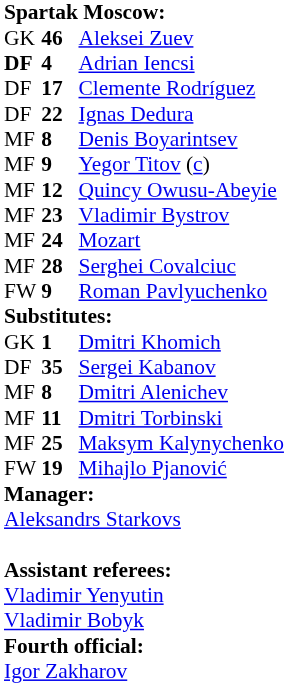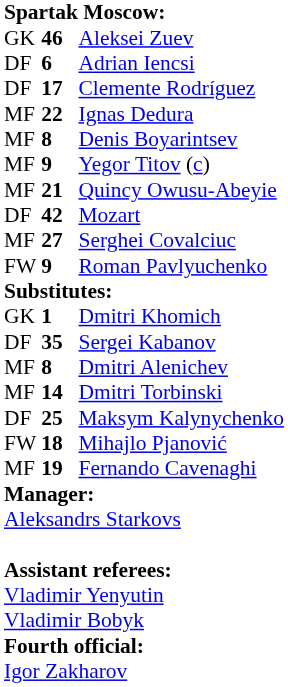Adrian Iencsi | column 1: bold -> normal
Adrian Iencsi | column 2: 4 -> 6
Ignas Dedura | column 1: DF -> MF
Quincy Owusu-Abeyie | column 2: 12 -> 21
- row: MF | 23 | Vladimir Bystrov
Mozart | column 1: MF -> DF
Mozart | column 2: 24 -> 42
Serghei Covalciuc | column 2: 28 -> 27
Dmitri Torbinski | column 2: 11 -> 14
Maksym Kalynychenko | column 1: MF -> DF
Mihajlo Pjanović | column 2: 19 -> 18
+ row: MF | 19 | Fernando Cavenaghi
